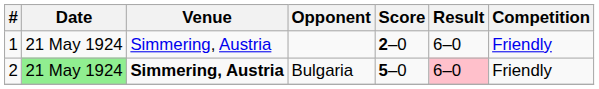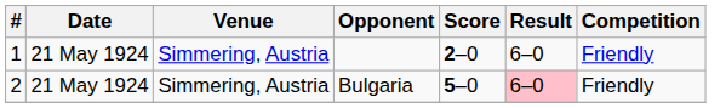Bulgaria | Date: lightgreen background -> no background
Bulgaria | Venue: bold -> normal
